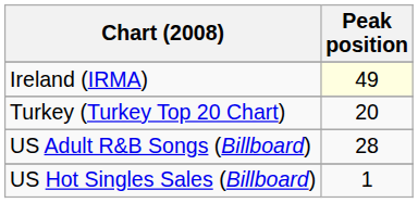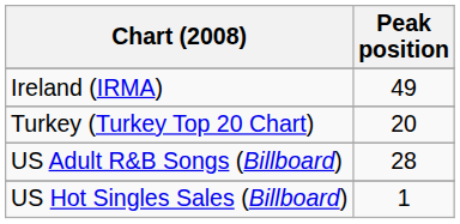Ireland (IRMA) | Peak position: lightyellow background -> no background
